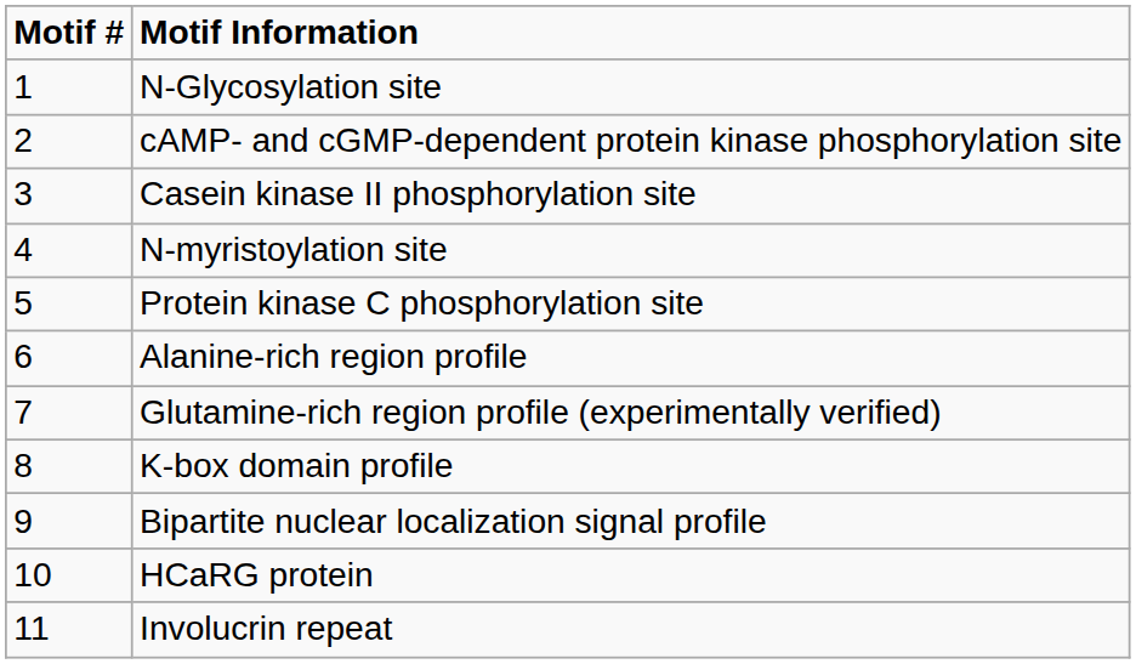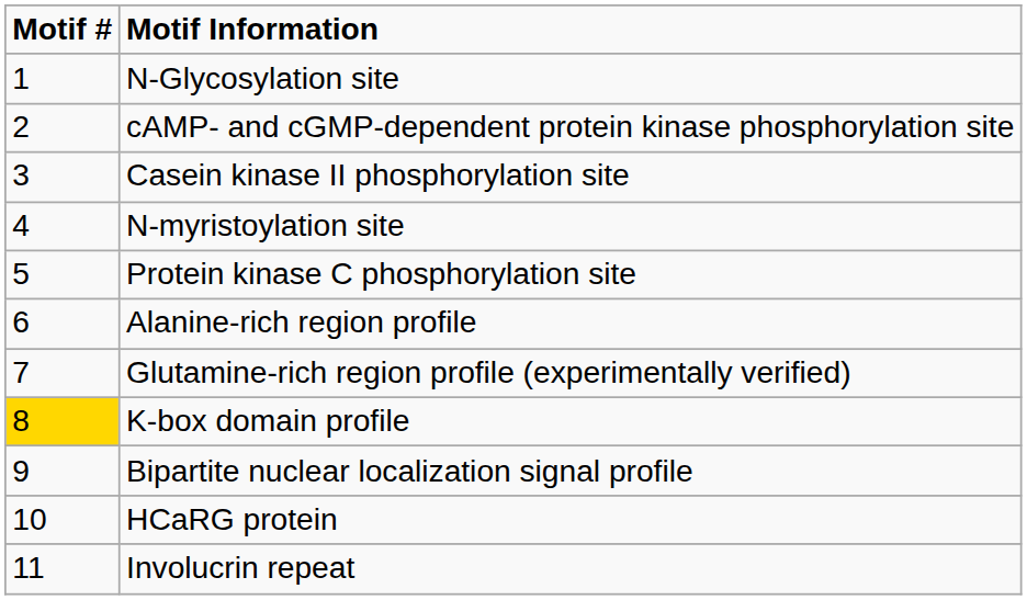K-box domain profile | Motif #: no background -> gold background
